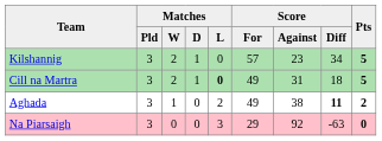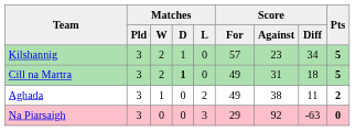Cill na Martra | Matches / D: normal -> bold
Cill na Martra | Matches / L: bold -> normal
Aghada | Score / Diff: bold -> normal
